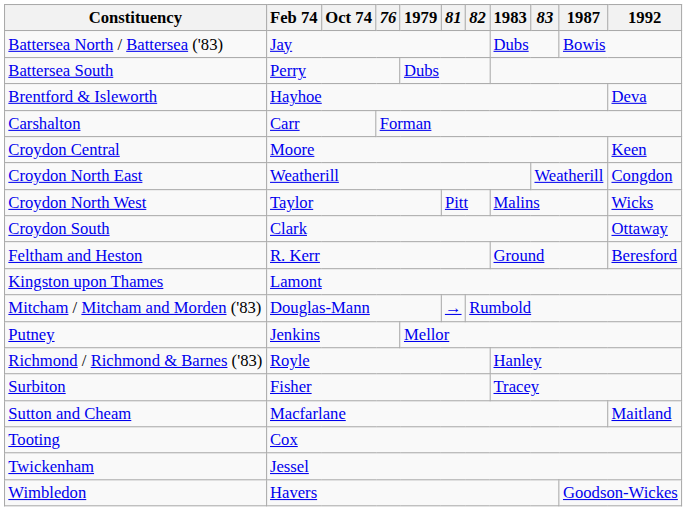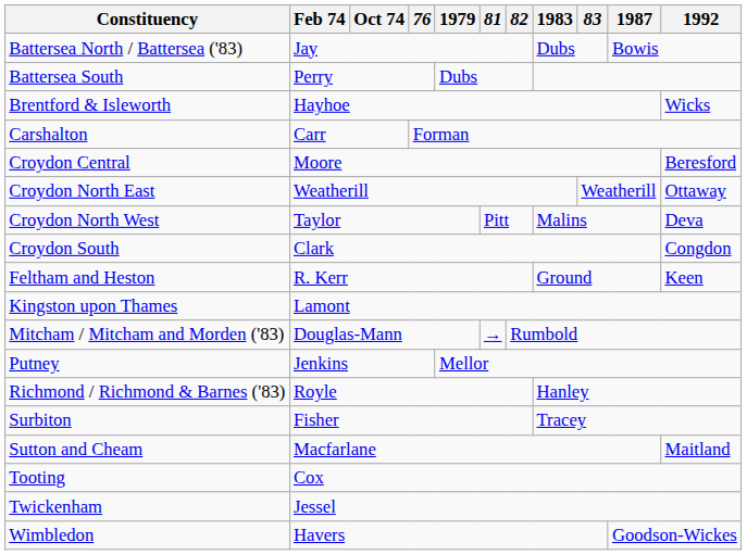Brentford & Isleworth | 1992: Deva -> Wicks
Croydon Central | 1992: Keen -> Beresford
Croydon North East | 1992: Congdon -> Ottaway
Croydon North West | 1992: Wicks -> Deva
Croydon South | 1992: Ottaway -> Congdon
Feltham and Heston | 1992: Beresford -> Keen
